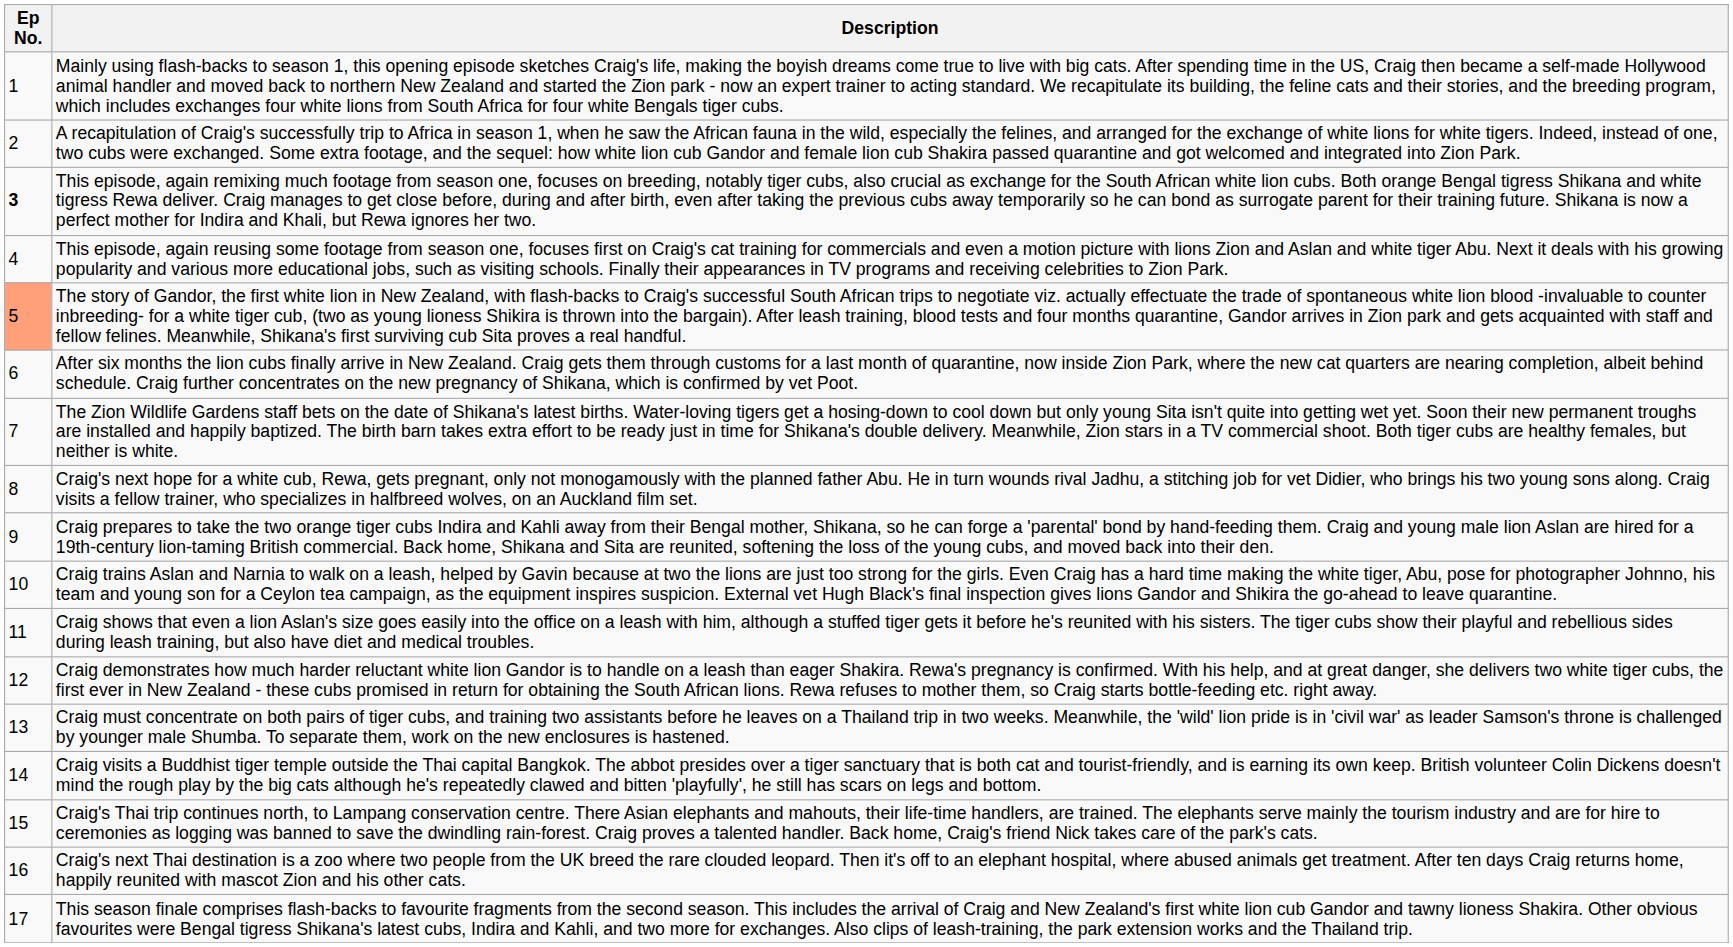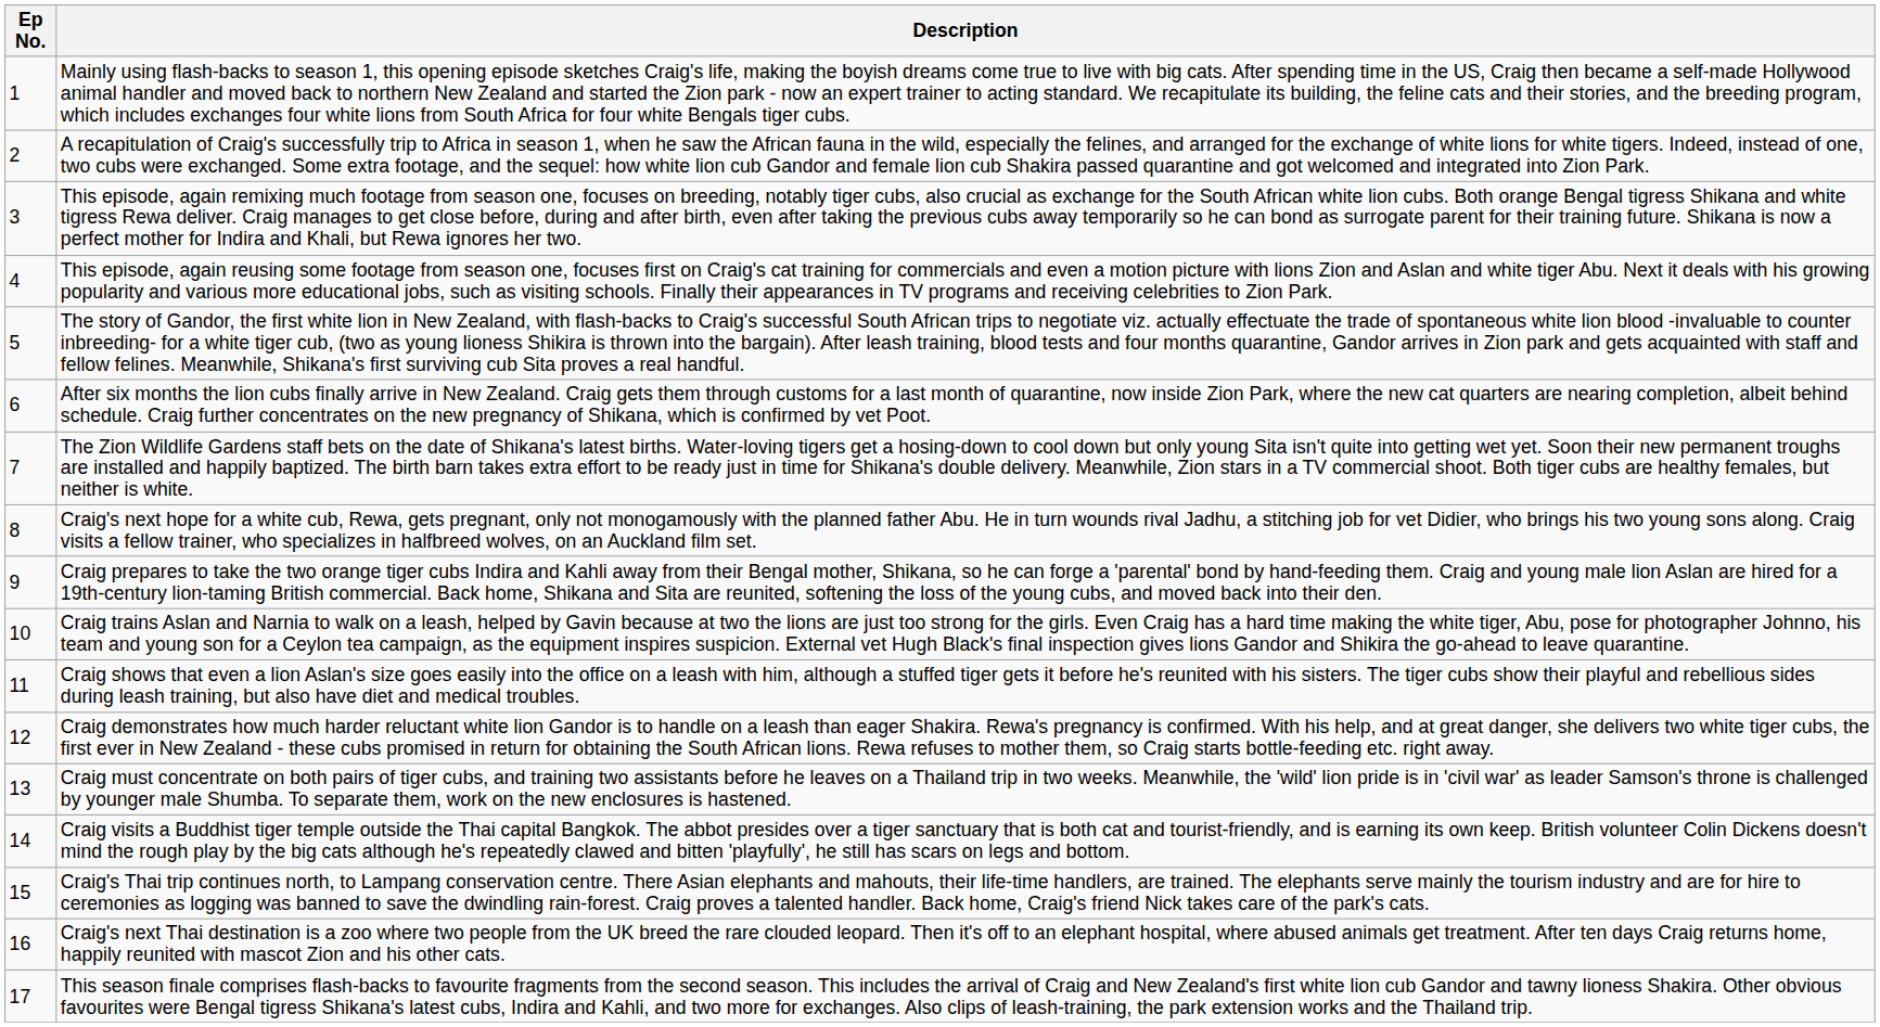row 4 | Ep No.: bold -> normal
row 6 | Ep No.: lightsalmon background -> no background
